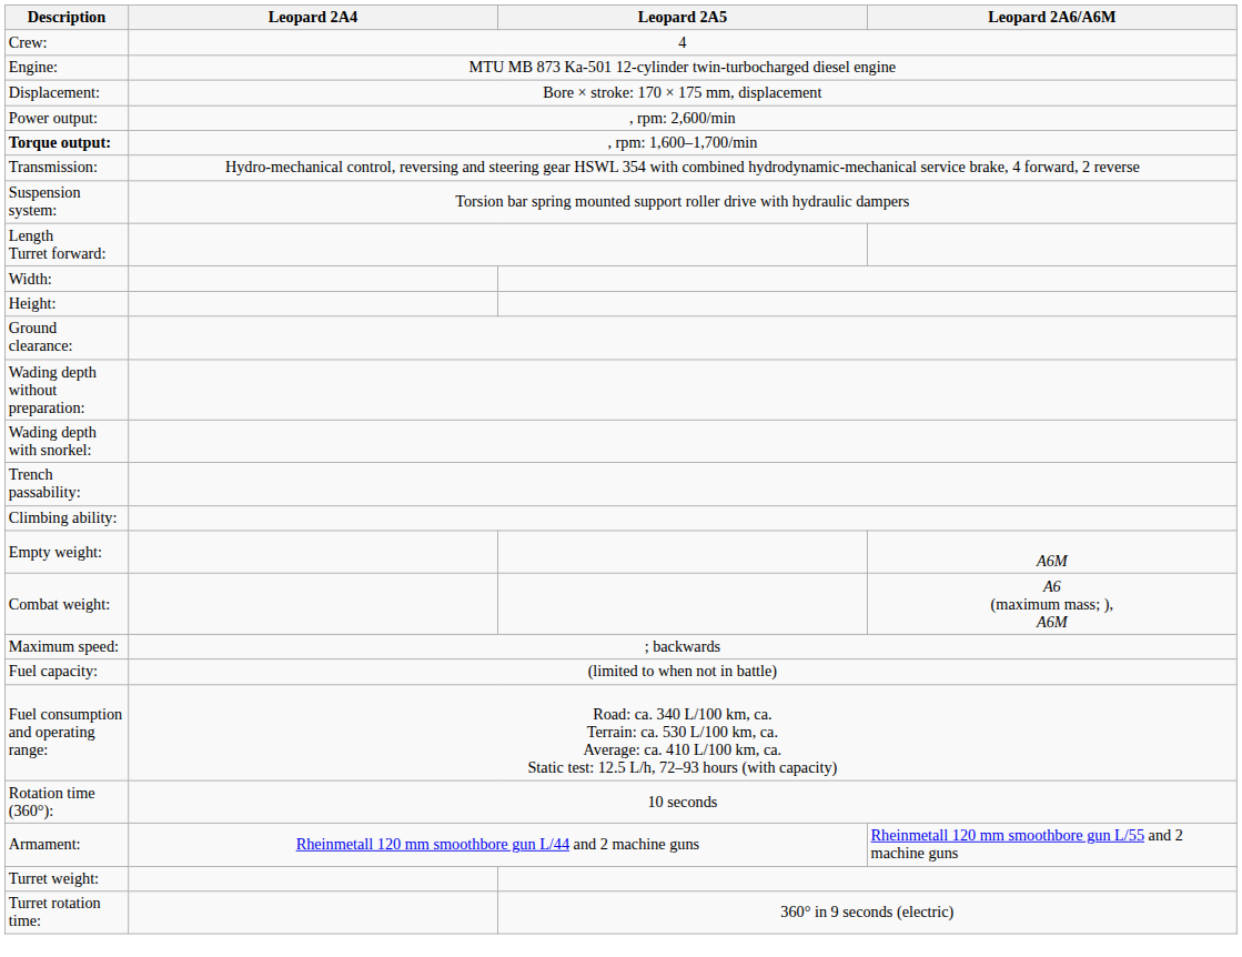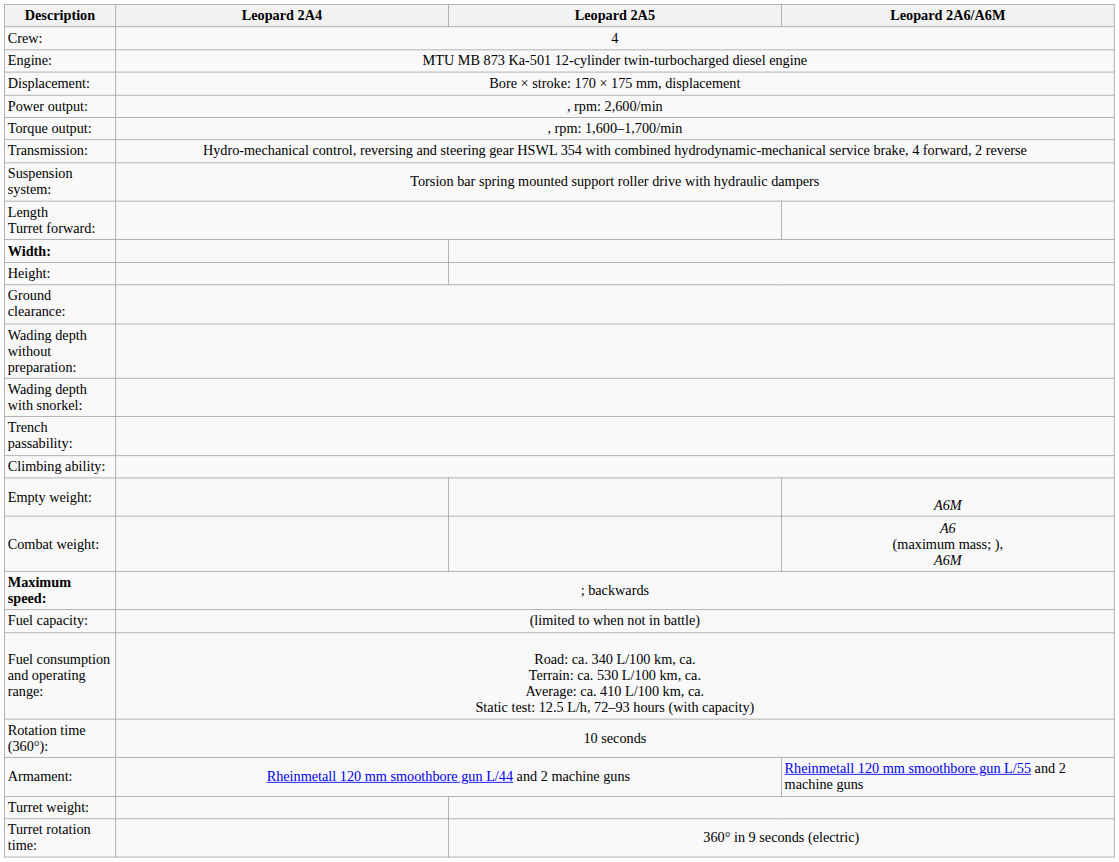Torque output: | Description: bold -> normal
Width: | Description: normal -> bold
Maximum speed: | Description: normal -> bold
